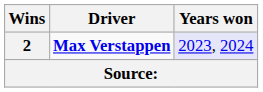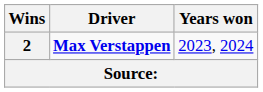2 | Years won: lavender background -> no background
